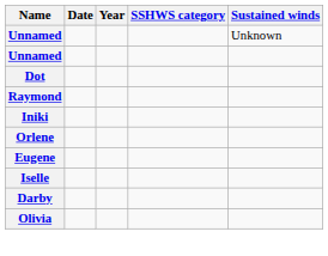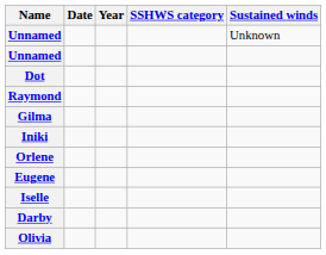+ row: Gilma
